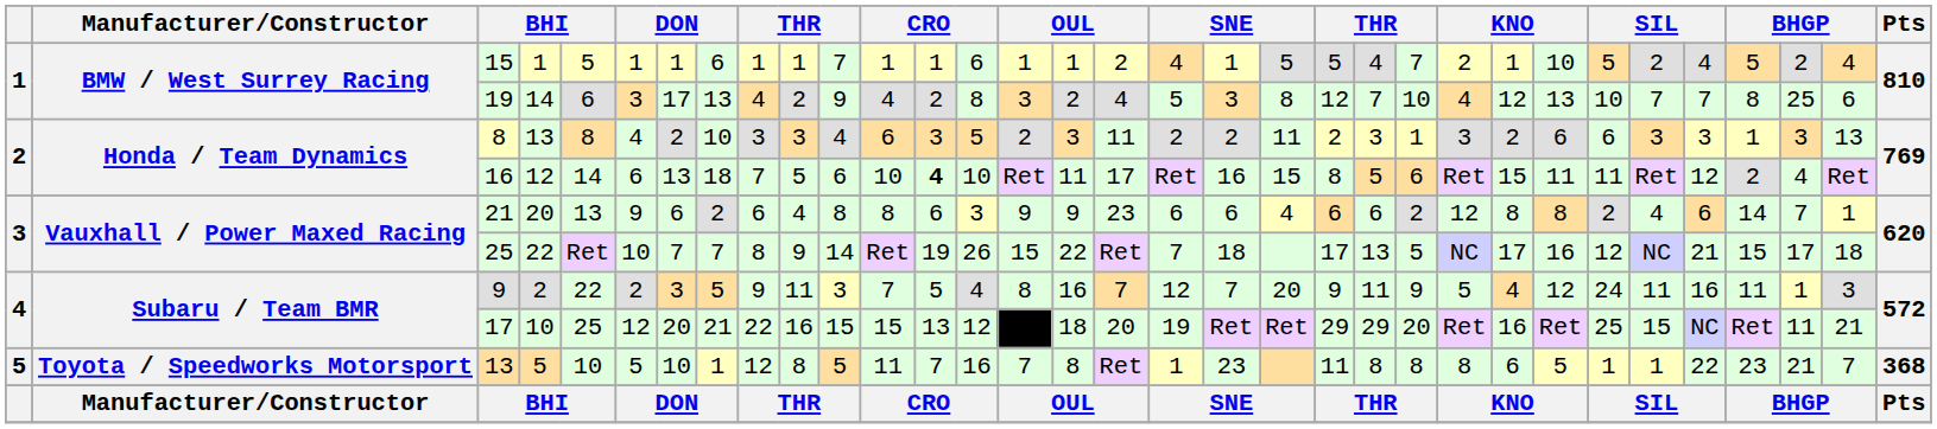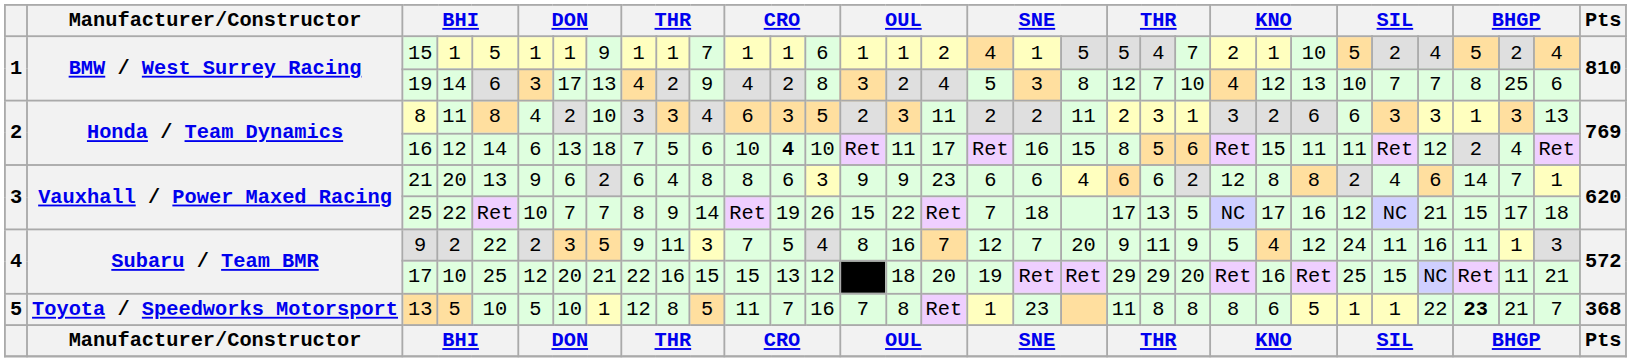row 2 | column 8: 6 -> 9
row 4 | column 4: 13 -> 11
row 10 | column 30: normal -> bold
